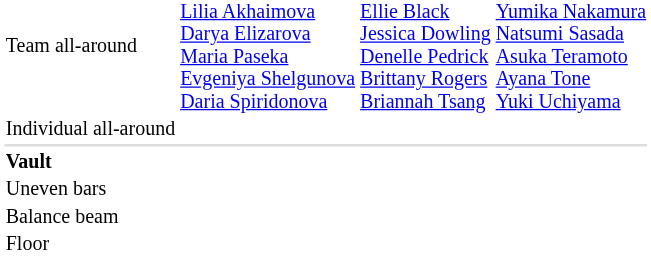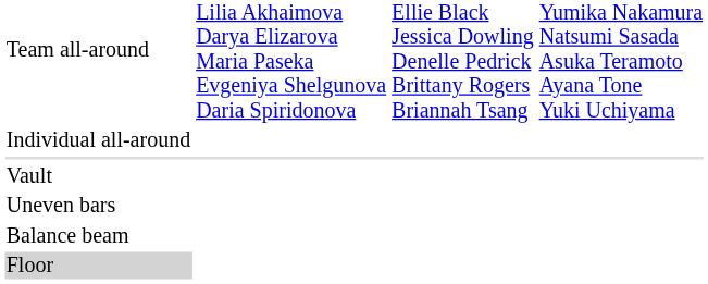Vault | column 1: bold -> normal
Floor | column 1: no background -> lightgrey background
